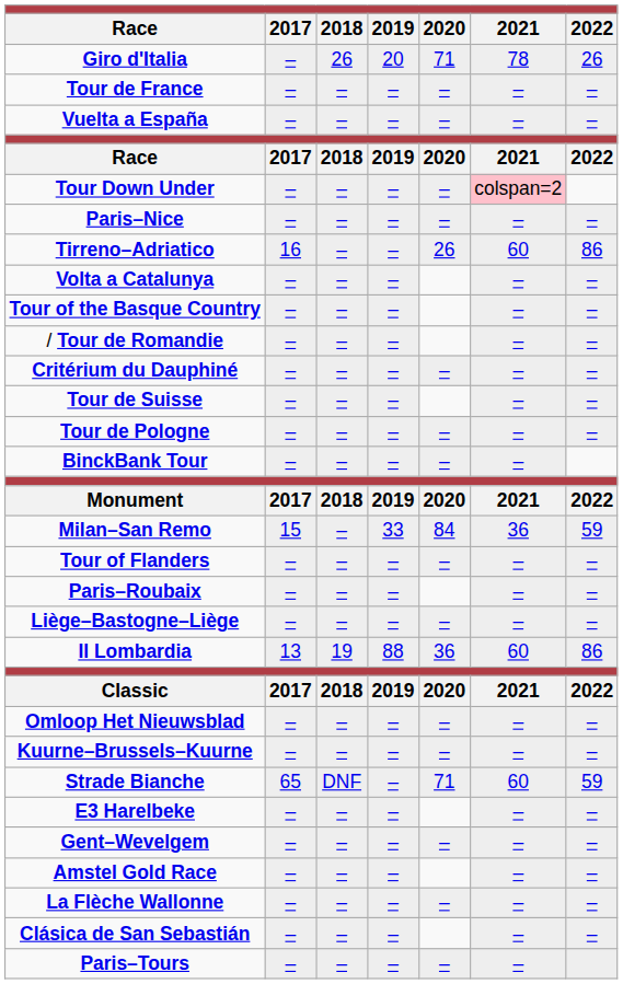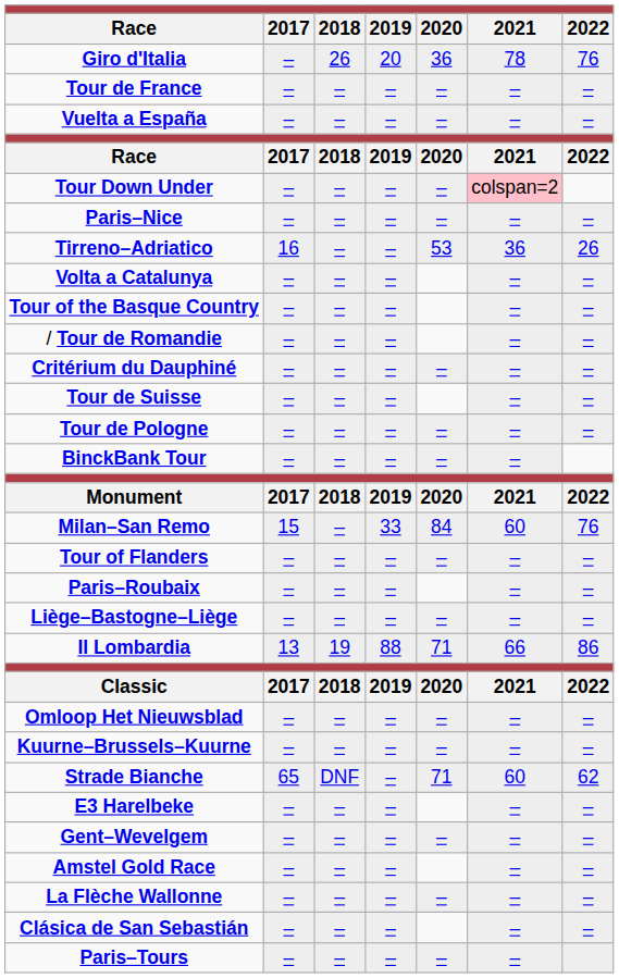Giro d'Italia | column 5: 71 -> 36
Giro d'Italia | column 7: 26 -> 76
Tirreno–Adriatico | column 5: 26 -> 53
Tirreno–Adriatico | column 6: 60 -> 36
Tirreno–Adriatico | column 7: 86 -> 26
Milan–San Remo | column 6: 36 -> 60
Milan–San Remo | column 7: 59 -> 76
Il Lombardia | column 5: 36 -> 71
Il Lombardia | column 6: 60 -> 66
Strade Bianche | column 7: 59 -> 62
